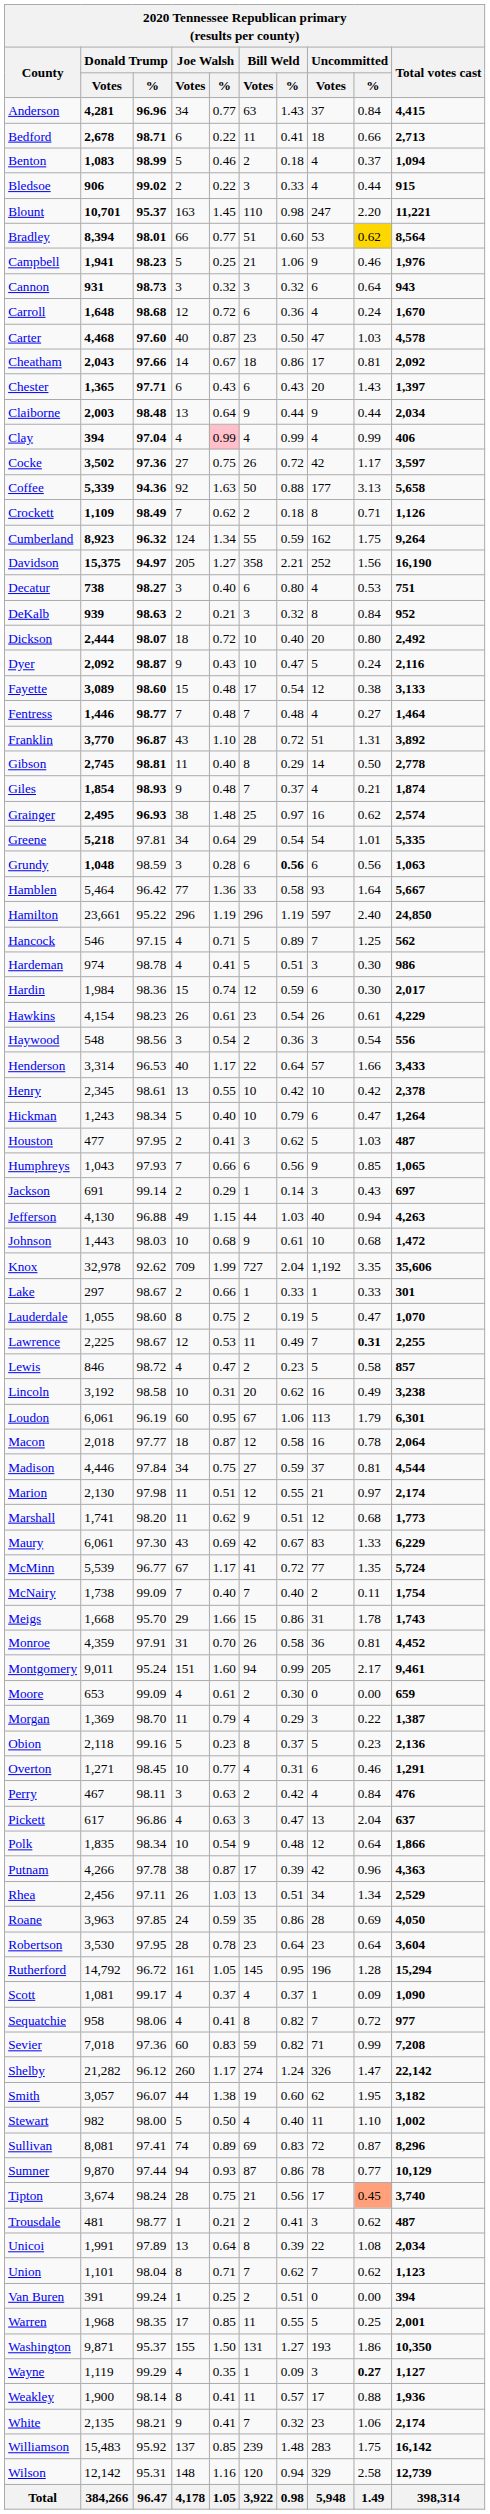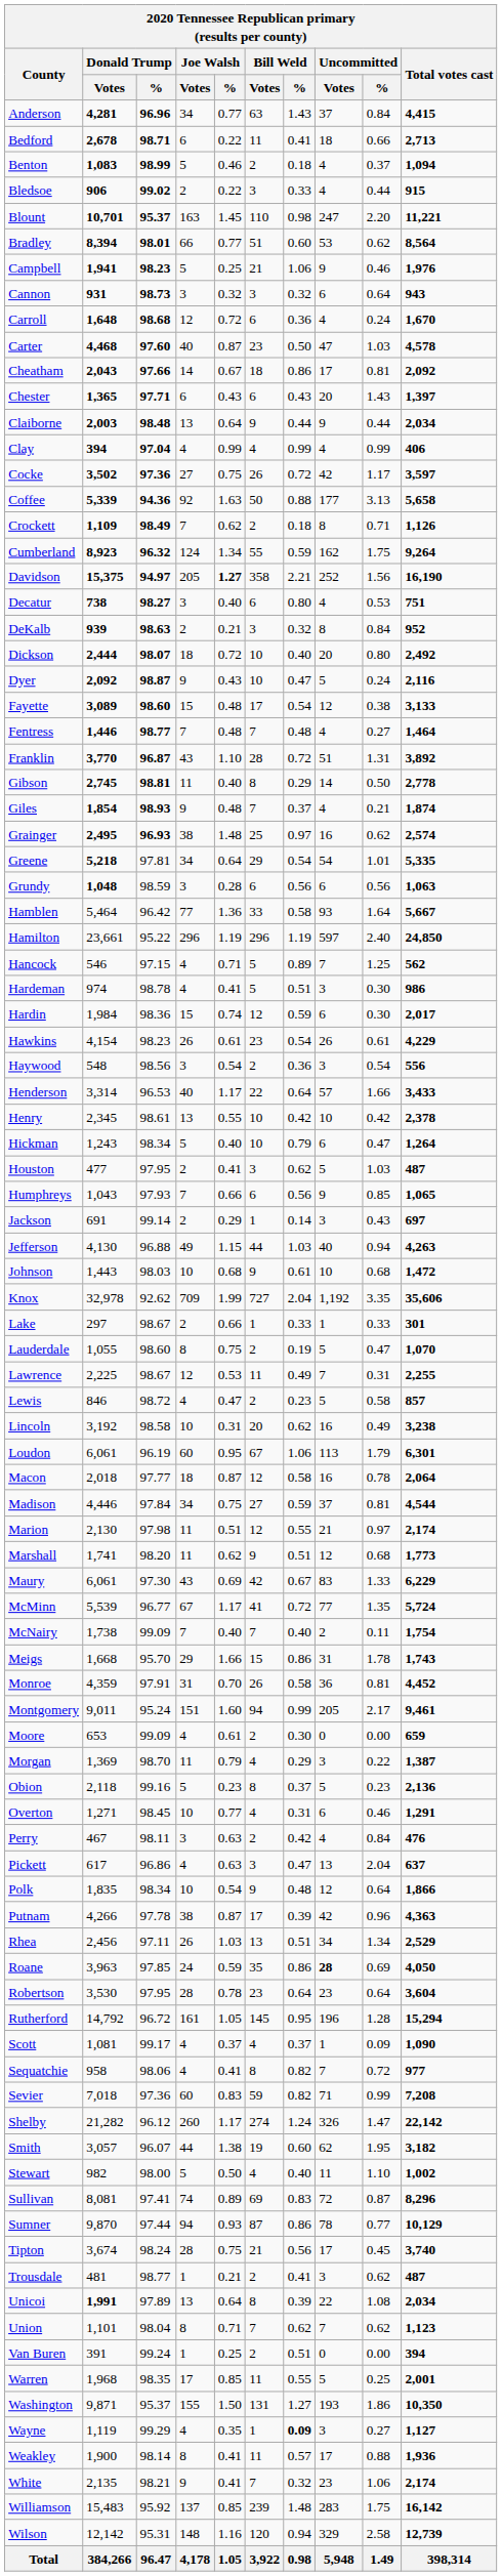Bradley | Uncommitted / %: gold background -> no background
Clay | Joe Walsh / %: pink background -> no background
Davidson | Joe Walsh / %: normal -> bold
Grundy | Bill Weld / %: bold -> normal
Lawrence | Uncommitted / %: bold -> normal
Roane | Uncommitted / Votes: normal -> bold
Tipton | Uncommitted / %: lightsalmon background -> no background
Unicoi | Donald Trump / Votes: normal -> bold
Wayne | Bill Weld / %: normal -> bold
Wayne | Uncommitted / %: bold -> normal
